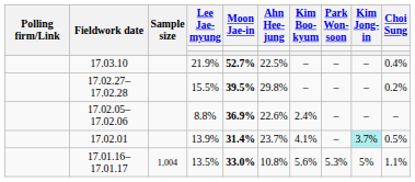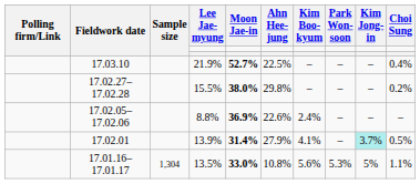17.02.27–17.02.28 | Moon Jae-in: 39.5% -> 38.0%
17.02.01 | Ahn Hee-jung: 23.7% -> 27.9%
17.01.16–17.01.17 | Sample size: 1,004 -> 1,304
